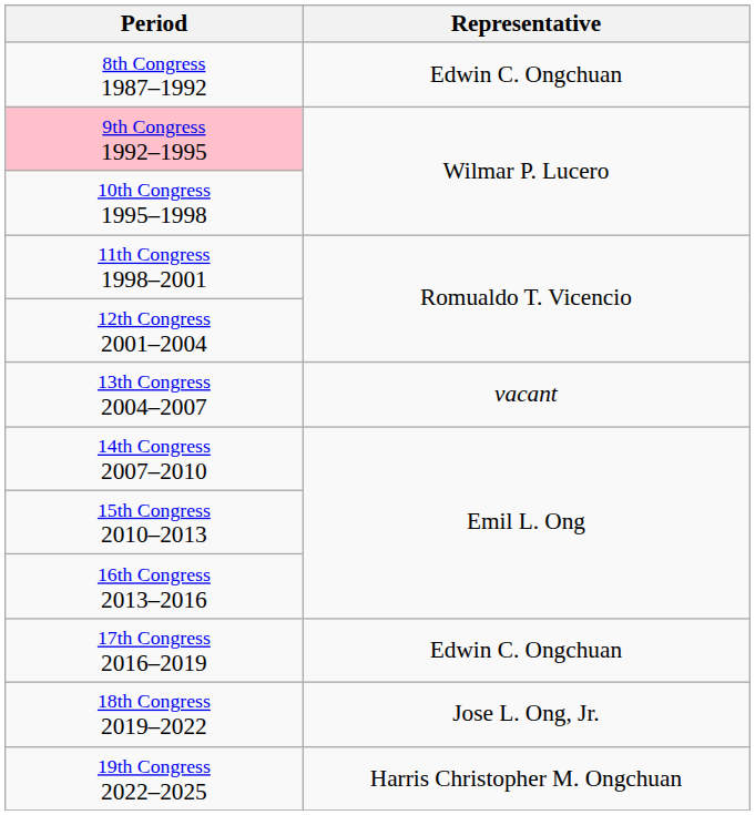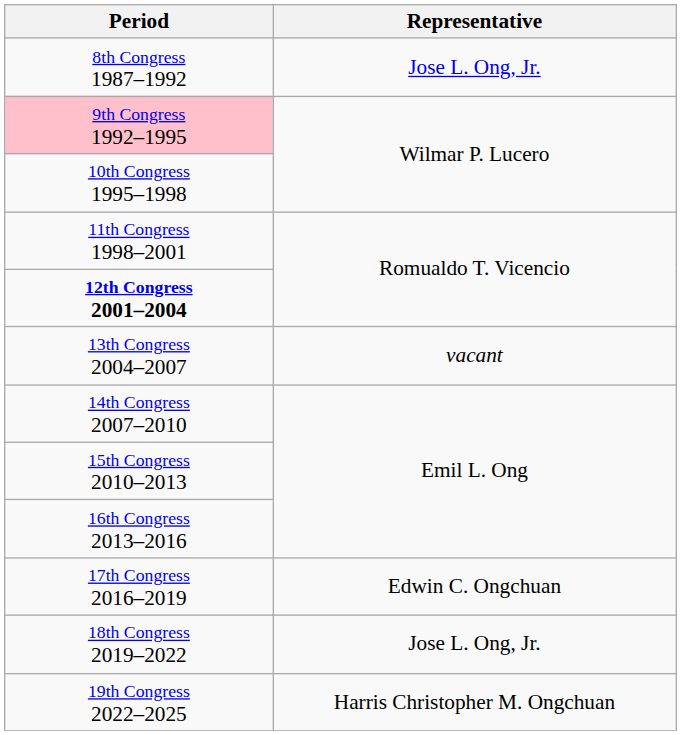row 2 | Representative: Edwin C. Ongchuan -> Jose L. Ong, Jr.
row 6 | Period: normal -> bold
